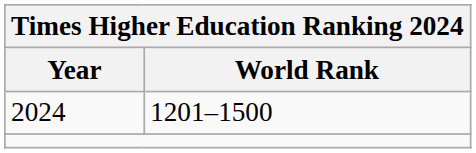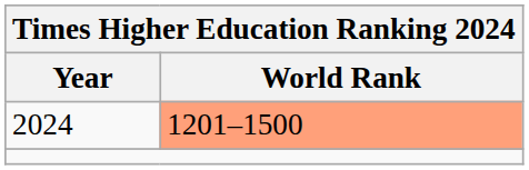2024 | World Rank: no background -> lightsalmon background
